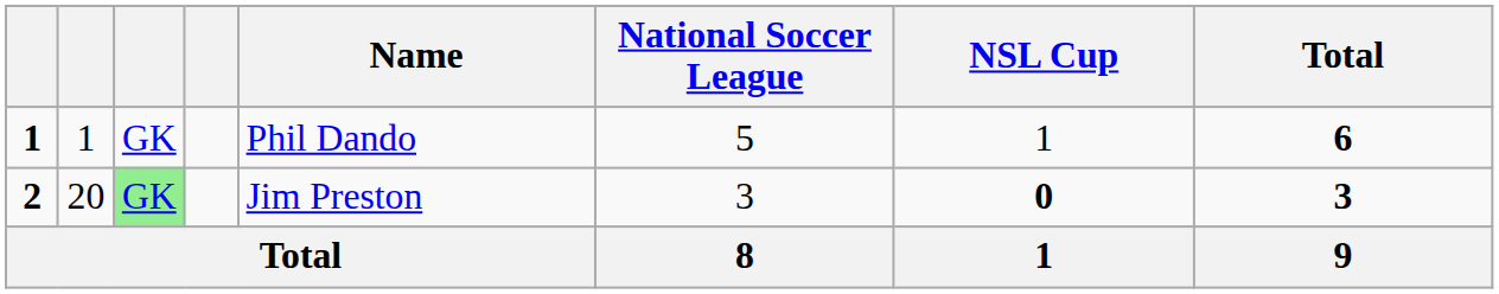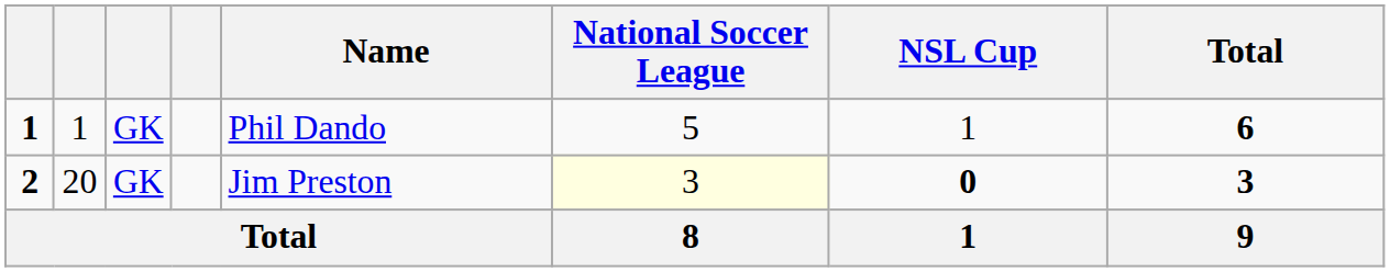2 | column 3: lightgreen background -> no background
2 | National Soccer League: no background -> lightyellow background
